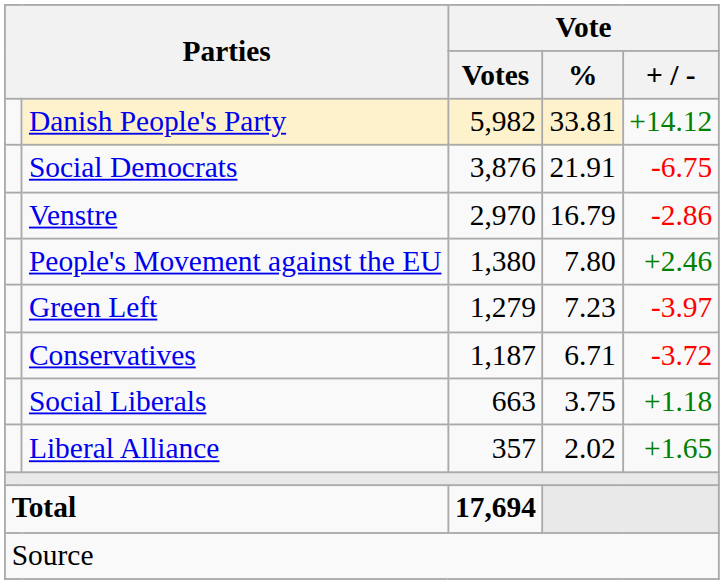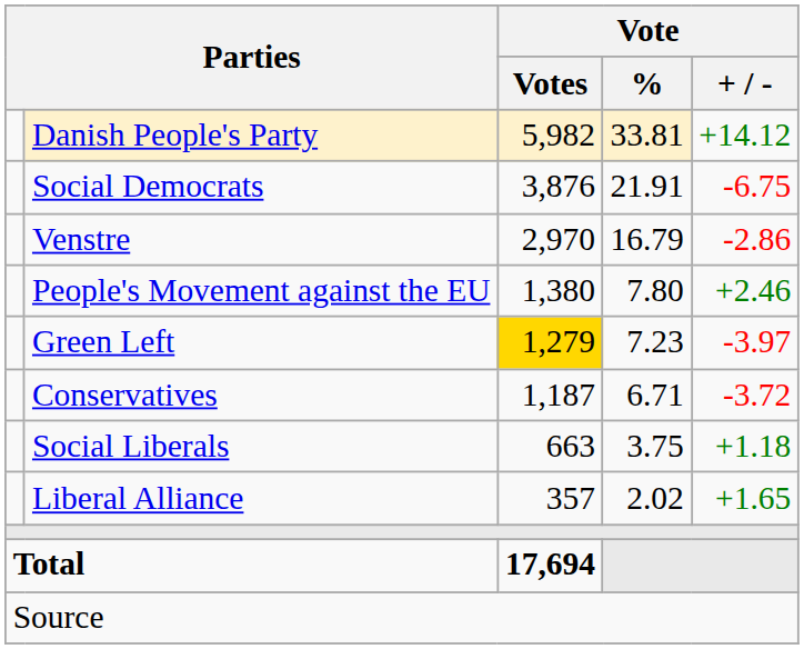Green Left | Vote / Votes: no background -> gold background
